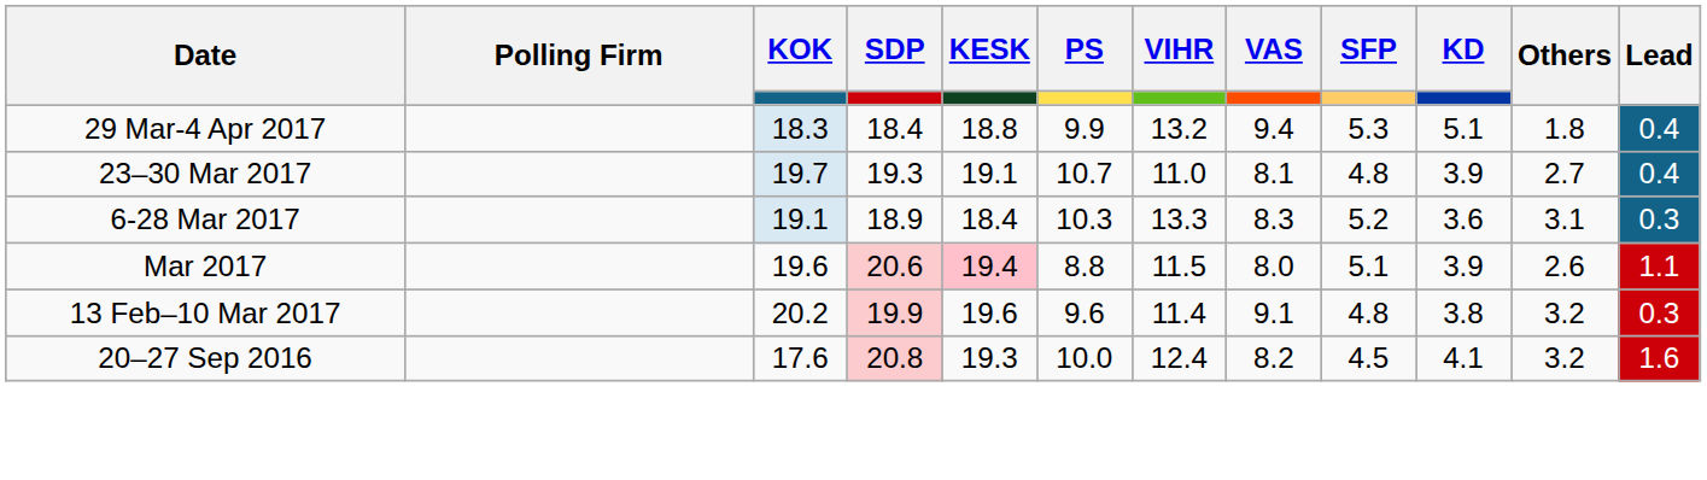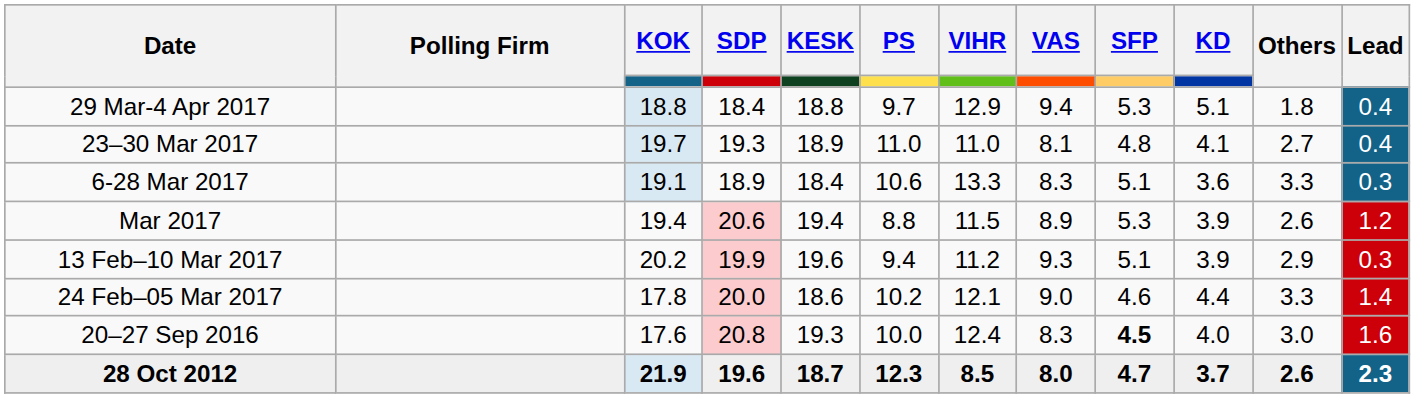29 Mar-4 Apr 2017 | KOK: 18.3 -> 18.8
29 Mar-4 Apr 2017 | PS: 9.9 -> 9.7
29 Mar-4 Apr 2017 | VIHR: 13.2 -> 12.9
23–30 Mar 2017 | KESK: 19.1 -> 18.9
23–30 Mar 2017 | PS: 10.7 -> 11.0
23–30 Mar 2017 | KD: 3.9 -> 4.1
6-28 Mar 2017 | PS: 10.3 -> 10.6
6-28 Mar 2017 | SFP: 5.2 -> 5.1
6-28 Mar 2017 | Others: 3.1 -> 3.3
Mar 2017 | KOK: 19.6 -> 19.4
Mar 2017 | KESK: pink background -> no background
Mar 2017 | VAS: 8.0 -> 8.9
Mar 2017 | SFP: 5.1 -> 5.3
Mar 2017 | Lead: 1.1 -> 1.2
13 Feb–10 Mar 2017 | PS: 9.6 -> 9.4
13 Feb–10 Mar 2017 | VIHR: 11.4 -> 11.2
13 Feb–10 Mar 2017 | VAS: 9.1 -> 9.3
13 Feb–10 Mar 2017 | SFP: 4.8 -> 5.1
13 Feb–10 Mar 2017 | KD: 3.8 -> 3.9
13 Feb–10 Mar 2017 | Others: 3.2 -> 2.9
+ row: 24 Feb–05 Mar 2017 | 17.8 | 20.0 | 18.6 | 10.2 | 12.1 | 9.0 | 4.6 | 4.4 | 3.3 | 1.4
20–27 Sep 2016 | VAS: 8.2 -> 8.3
20–27 Sep 2016 | SFP: normal -> bold
20–27 Sep 2016 | KD: 4.1 -> 4.0
20–27 Sep 2016 | Others: 3.2 -> 3.0
+ row: 28 Oct 2012 | 21.9 | 19.6 | 18.7 | 12.3 | 8.5 | 8.0 | 4.7 | 3.7 | 2.6 | 2.3
